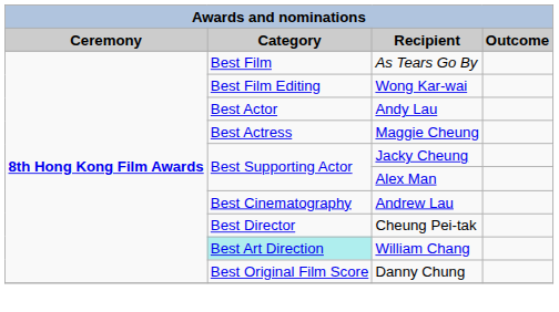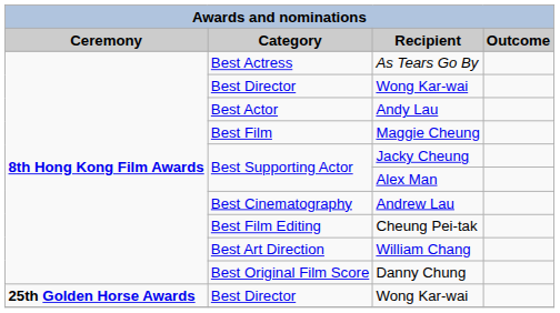As Tears Go By | Category: Best Film -> Best Actress
8th Hong Kong Film Awards / Wong Kar-wai | Category: Best Film Editing -> Best Director
Maggie Cheung | Category: Best Actress -> Best Film
Cheung Pei-tak | Category: Best Director -> Best Film Editing
William Chang | Category: paleturquoise background -> no background
+ row: 25th Golden Horse Awards | Best Director | Wong Kar-wai
